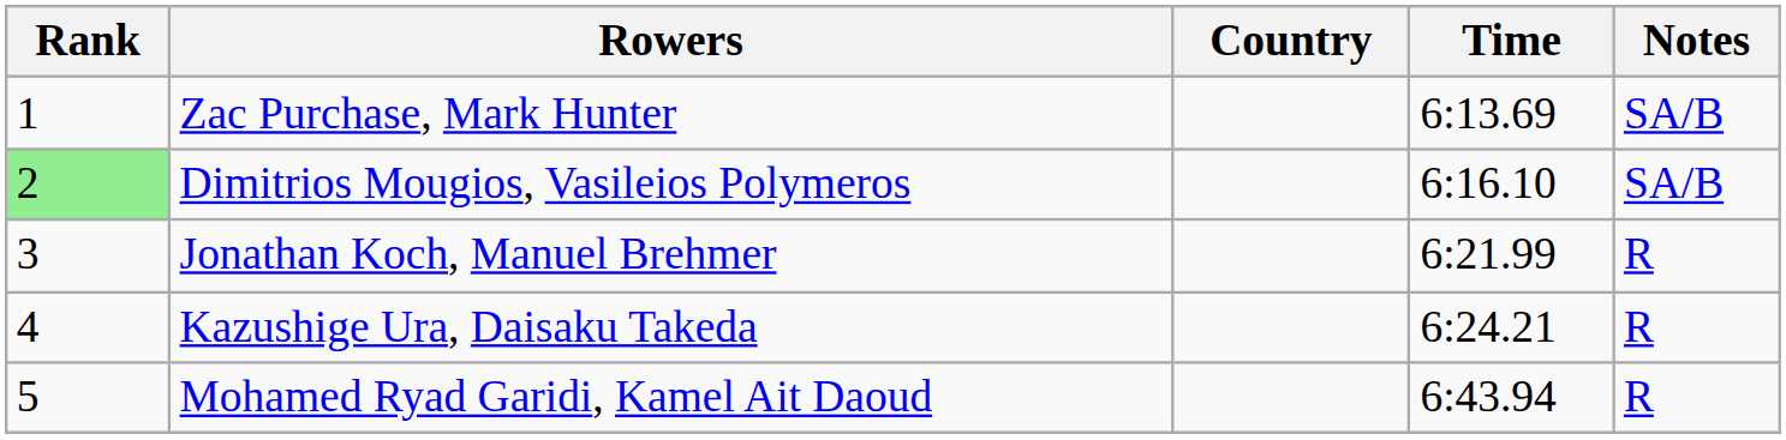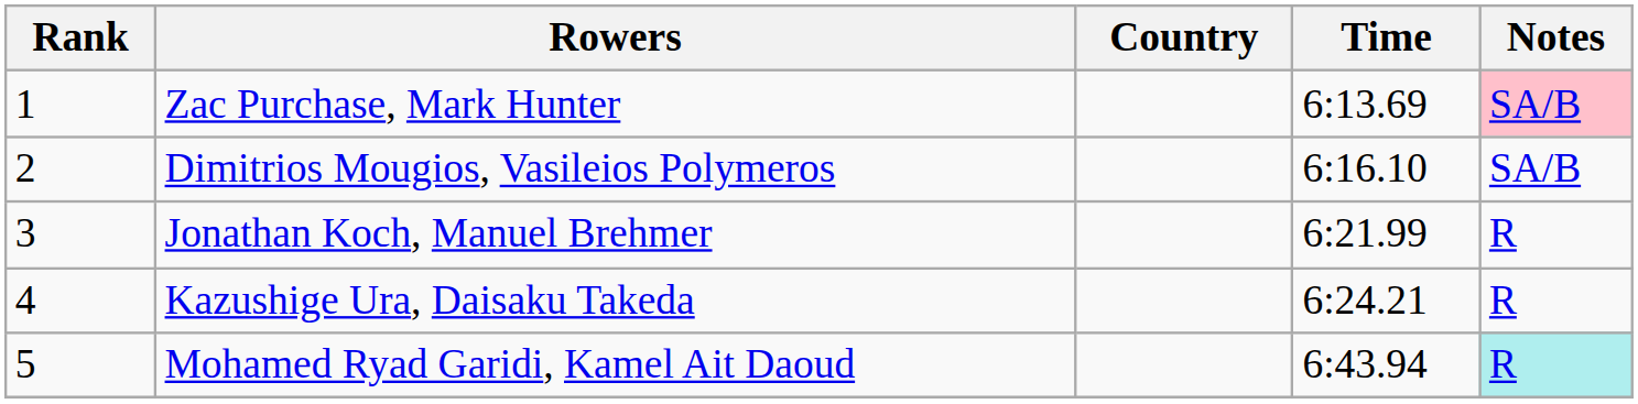Zac Purchase, Mark Hunter | Notes: no background -> pink background
Dimitrios Mougios, Vasileios Polymeros | Rank: lightgreen background -> no background
Mohamed Ryad Garidi, Kamel Ait Daoud | Notes: no background -> paleturquoise background
